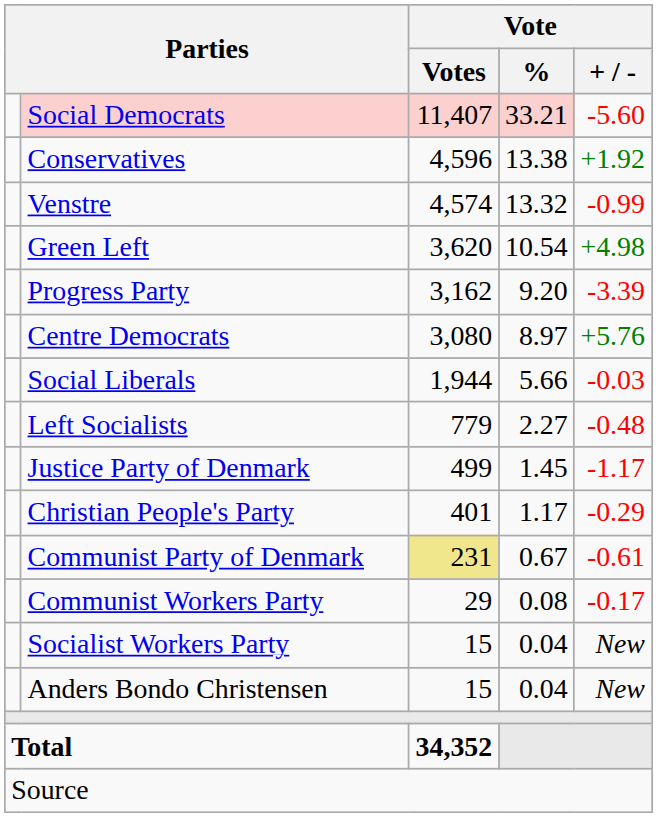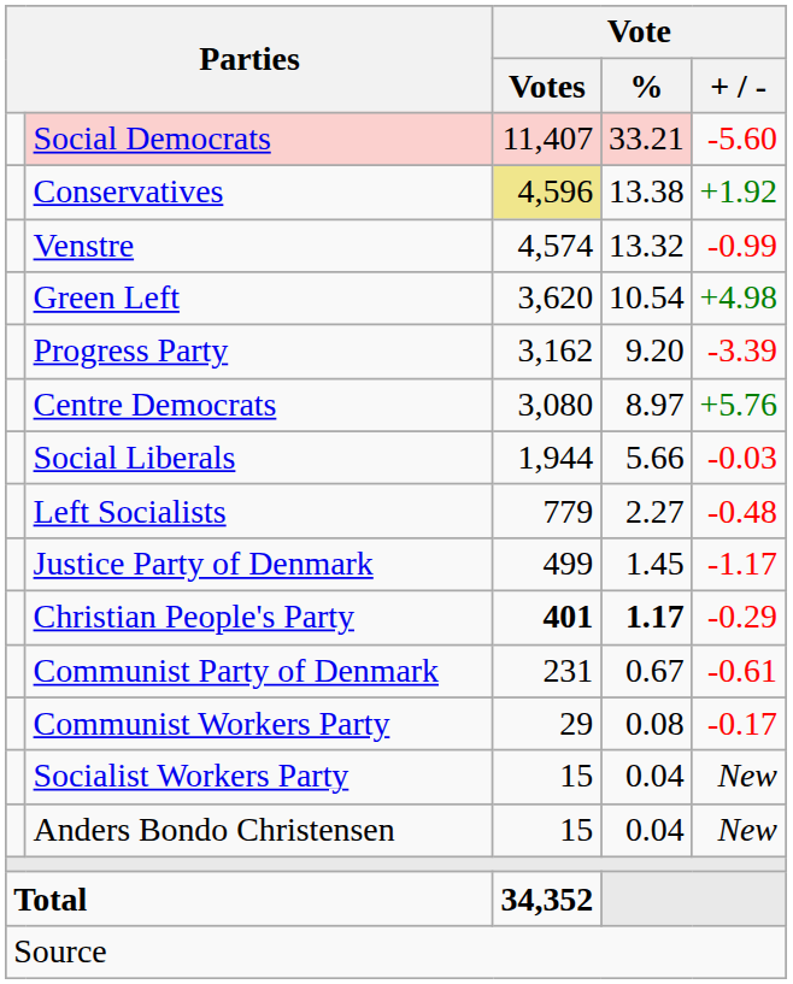Conservatives | Vote / Votes: no background -> khaki background
Christian People's Party | Vote / Votes: normal -> bold
Christian People's Party | Vote / %: normal -> bold
Communist Party of Denmark | Vote / Votes: khaki background -> no background
